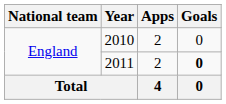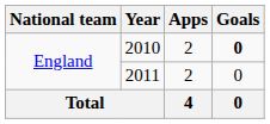2010 | Goals: normal -> bold
2011 | Goals: bold -> normal
